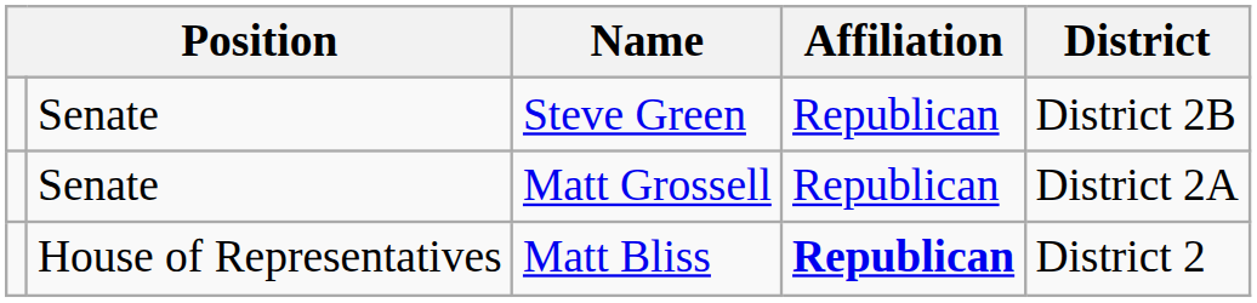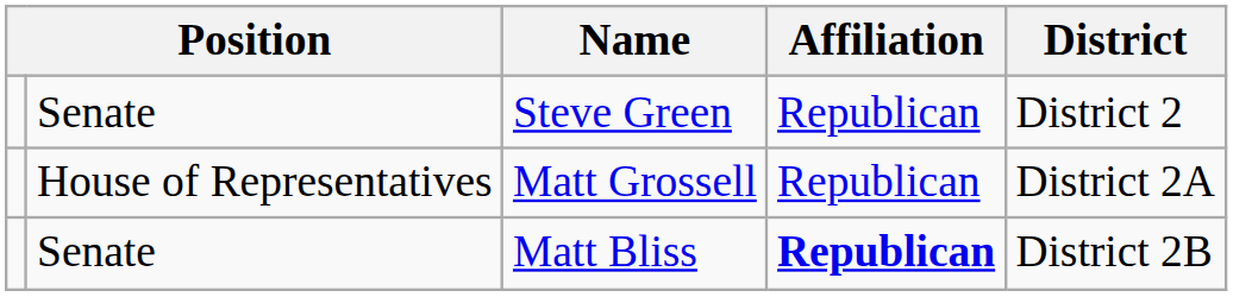Steve Green | District: District 2B -> District 2
Matt Grossell | column 2: Senate -> House of Representatives
Matt Bliss | column 2: House of Representatives -> Senate
Matt Bliss | District: District 2 -> District 2B
